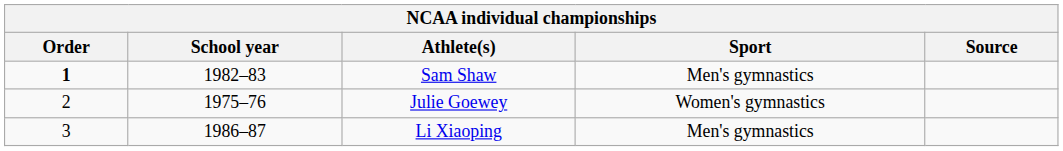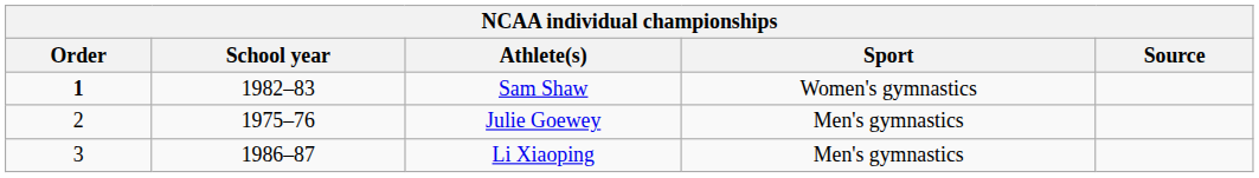Sam Shaw | Sport: Men's gymnastics -> Women's gymnastics
Julie Goewey | Sport: Women's gymnastics -> Men's gymnastics
